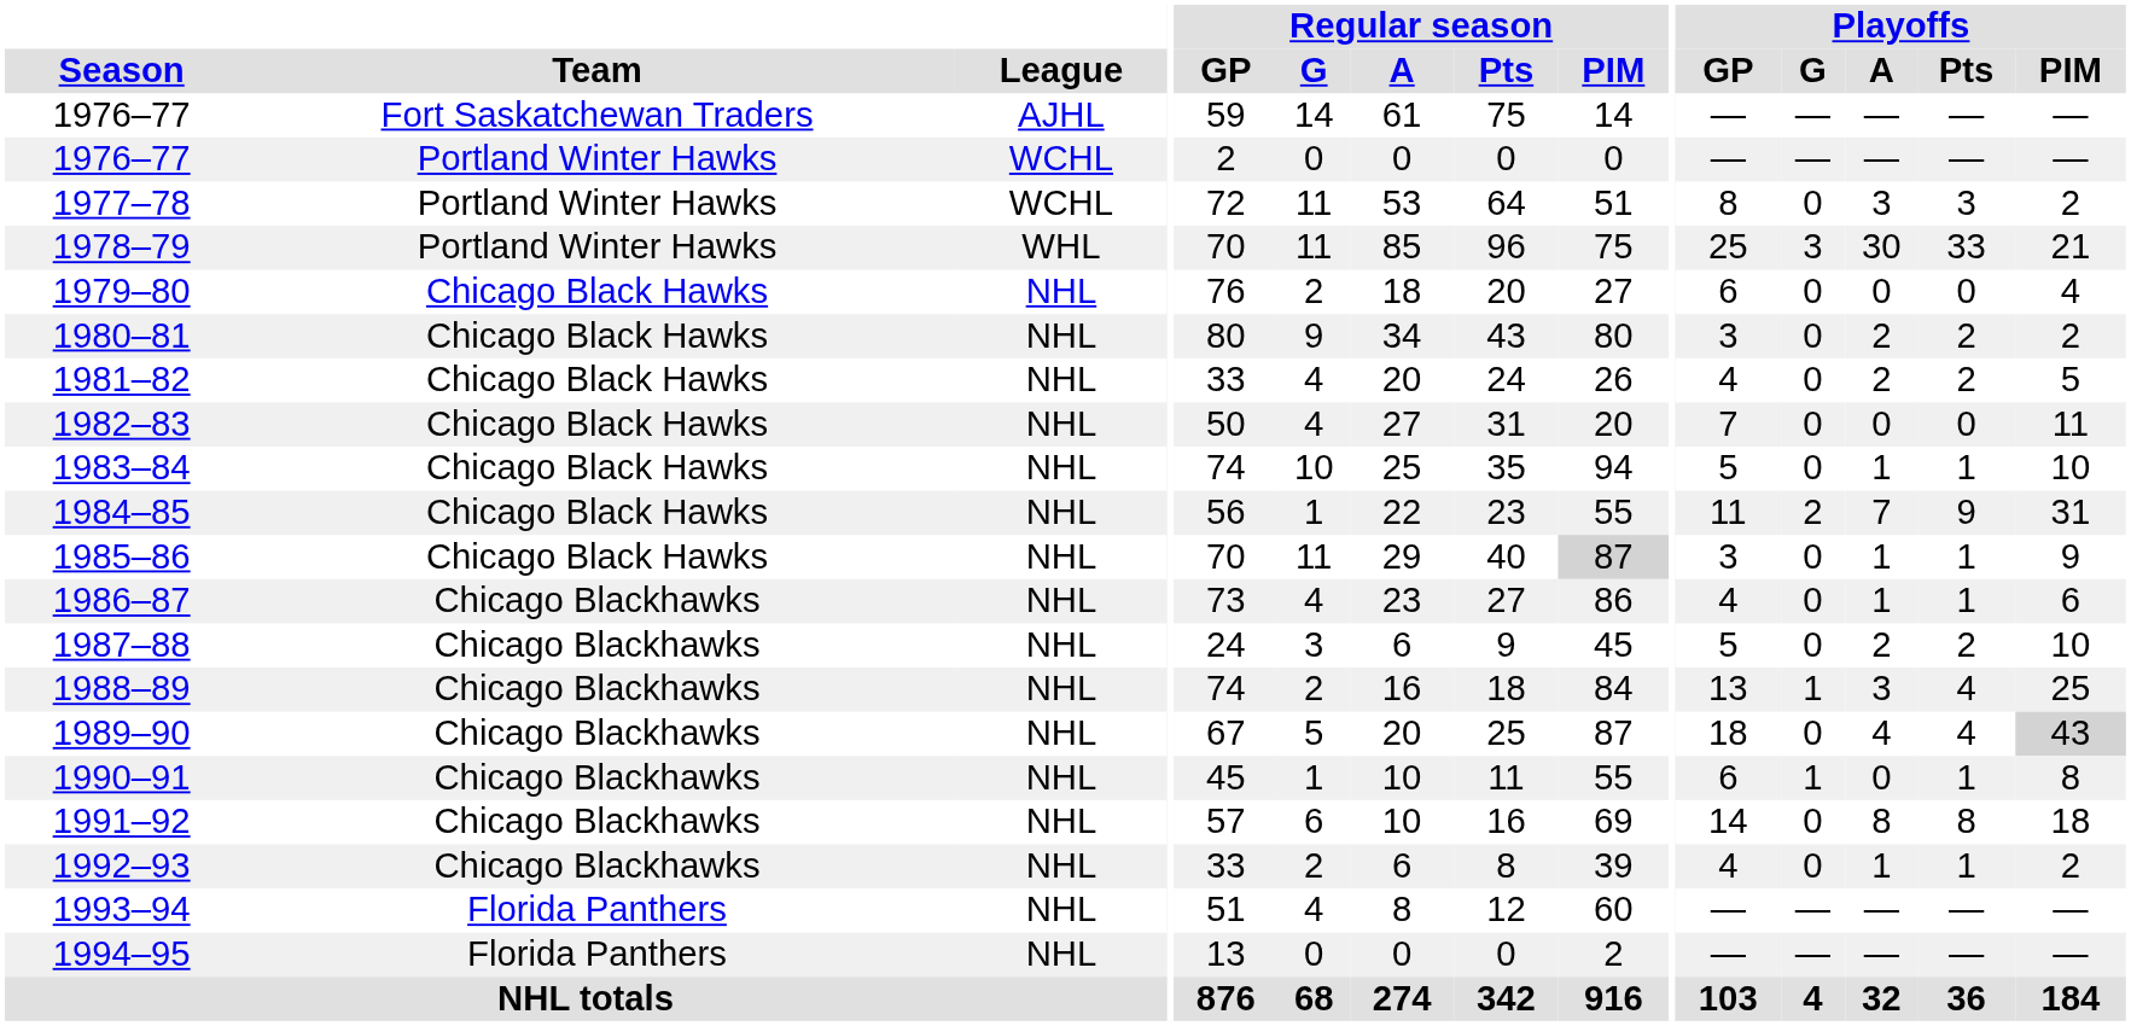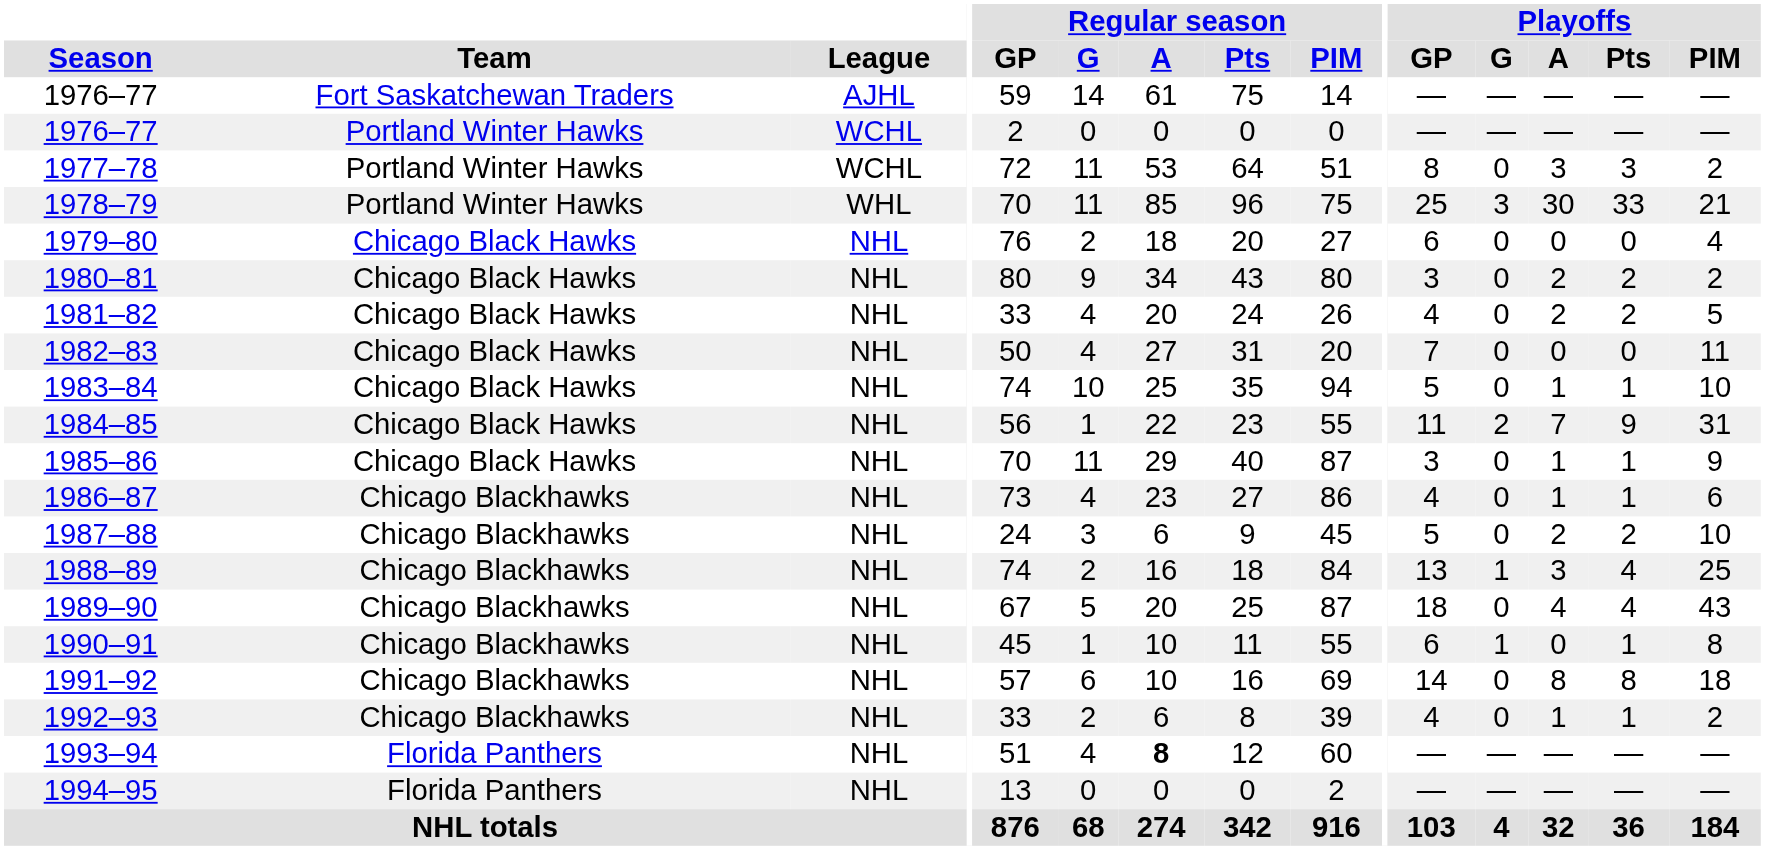1985–86 | Regular season / PIM: lightgrey background -> no background
1989–90 | Playoffs / PIM: lightgrey background -> no background
1993–94 | Regular season / A: normal -> bold
